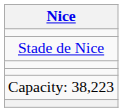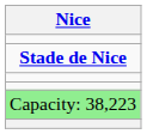Stade de Nice | Nice: normal -> bold
Capacity: 38,223 | Nice: no background -> lightgreen background
